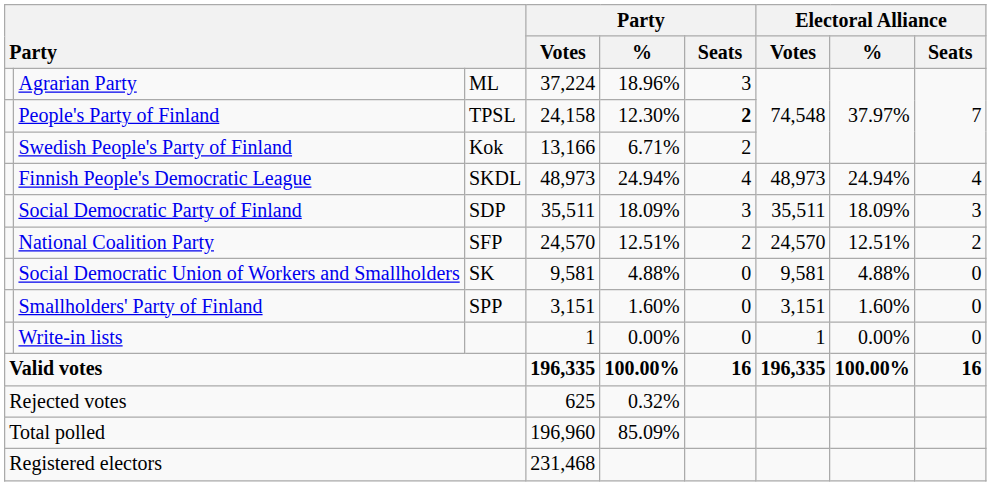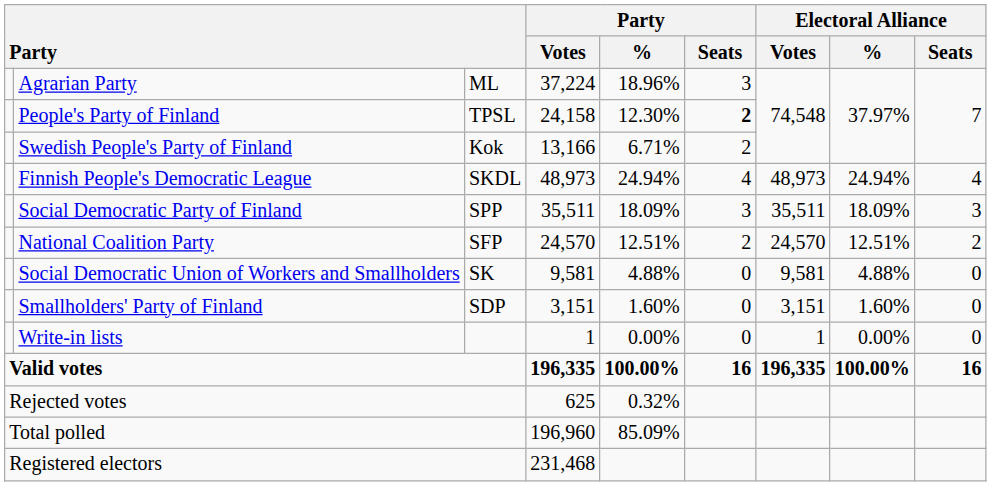Social Democratic Party of Finland | column 3: SDP -> SPP
Smallholders' Party of Finland | column 3: SPP -> SDP
